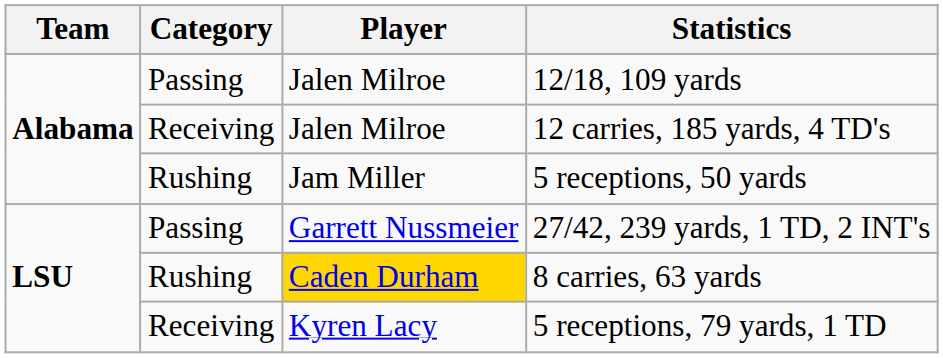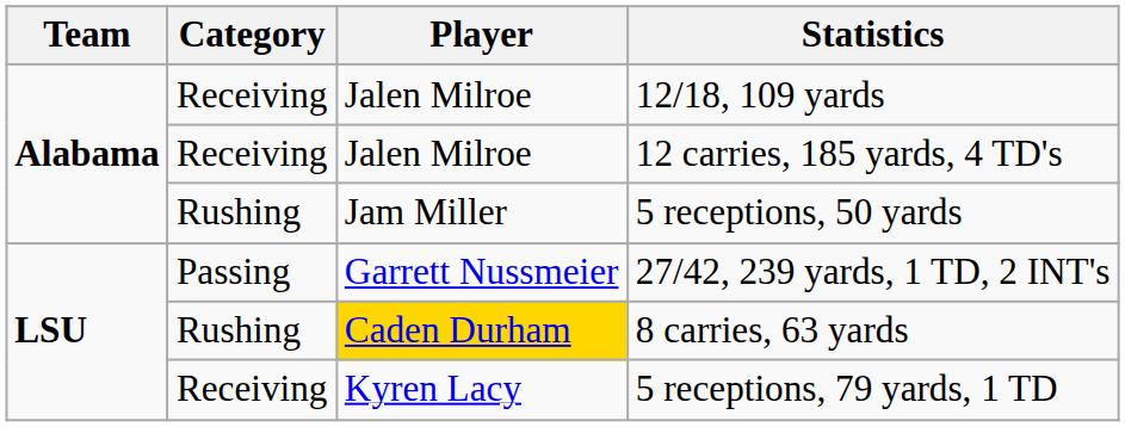12/18, 109 yards | Category: Passing -> Receiving
